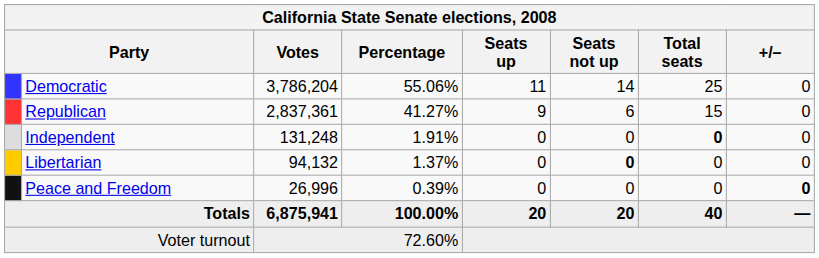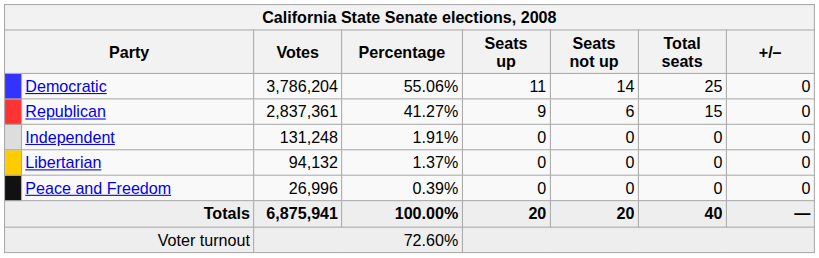Independent | Total seats: bold -> normal
Libertarian | Seats not up: bold -> normal
Peace and Freedom | +/–: bold -> normal
